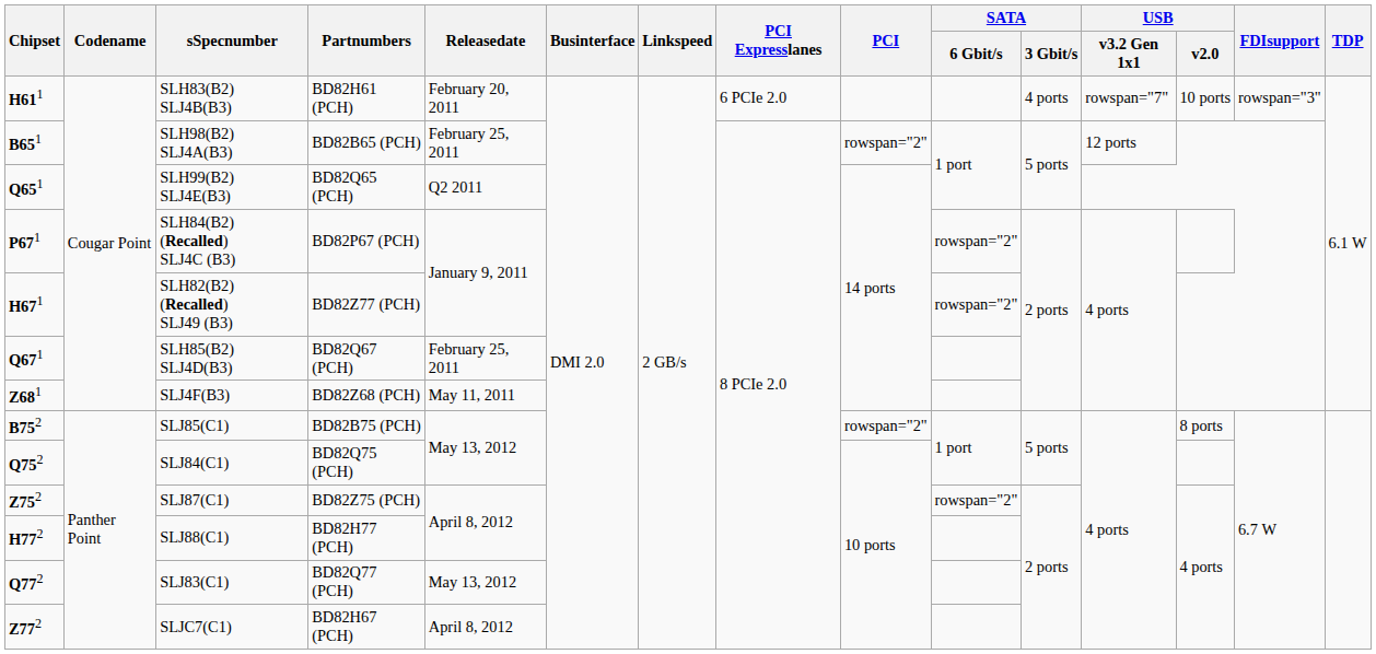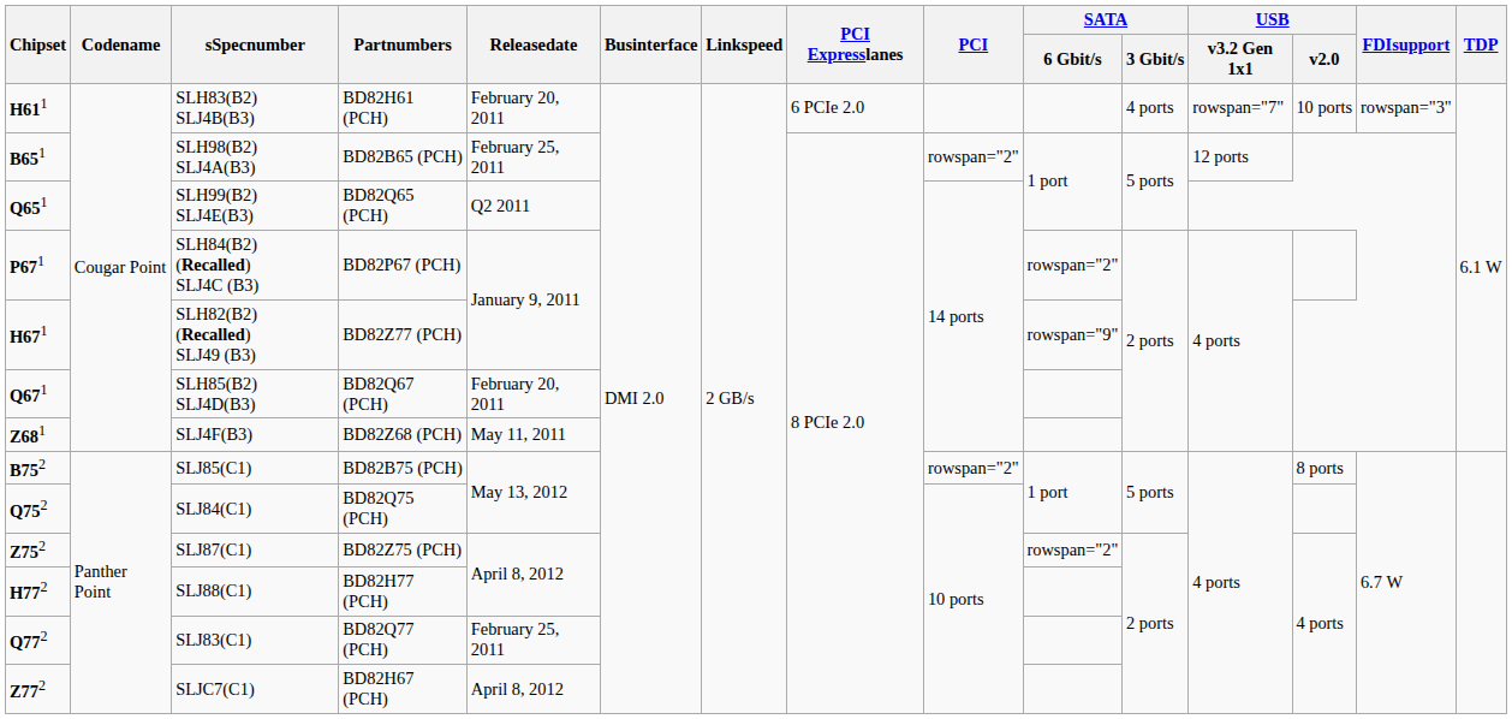SLH82(B2) (Recalled) SLJ49 (B3) | SATA / 6 Gbit/s: rowspan="2" -> rowspan="9"
SLH85(B2) SLJ4D(B3) | Releasedate: February 25, 2011 -> February 20, 2011
SLJ83(C1) | Releasedate: May 13, 2012 -> February 25, 2011
